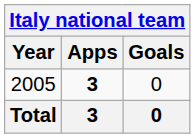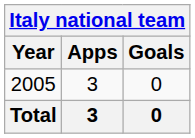2005 | Apps: bold -> normal
